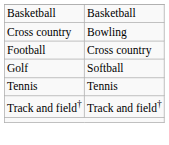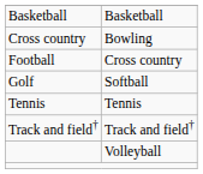+ row: Volleyball
